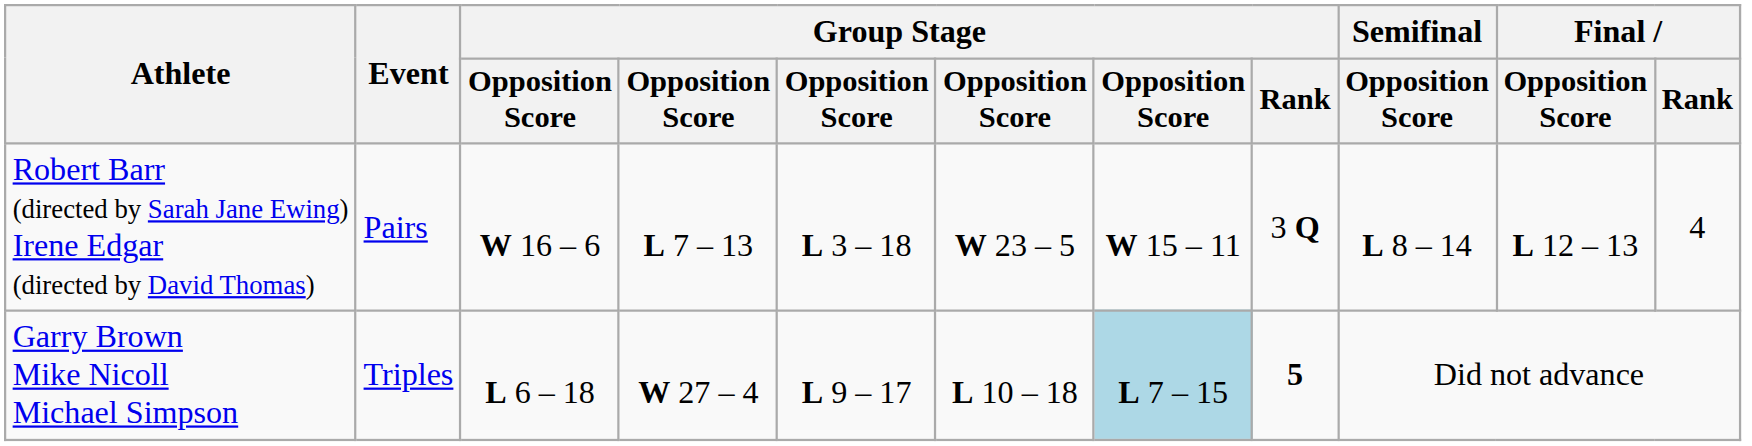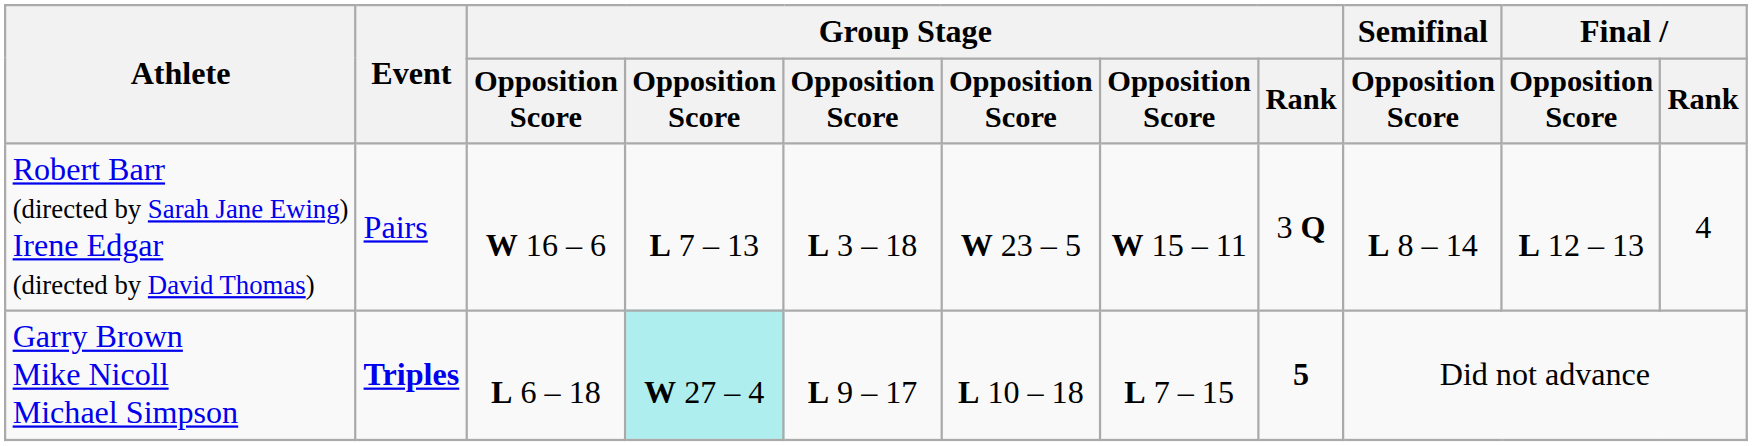Garry Brown Mike Nicoll Michael Simpson | Event: normal -> bold
Garry Brown Mike Nicoll Michael Simpson | column 4: no background -> paleturquoise background
Garry Brown Mike Nicoll Michael Simpson | column 7: lightblue background -> no background
